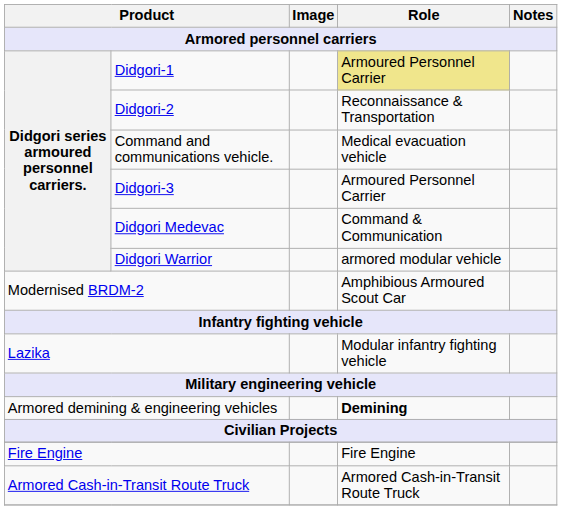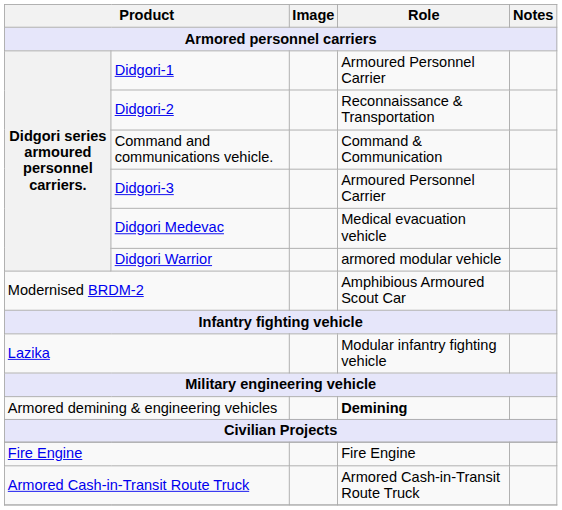Didgori-1 | Role: khaki background -> no background
Command and communications vehicle. | Role: Medical evacuation vehicle -> Command & Communication
Didgori Medevac | Role: Command & Communication -> Medical evacuation vehicle
